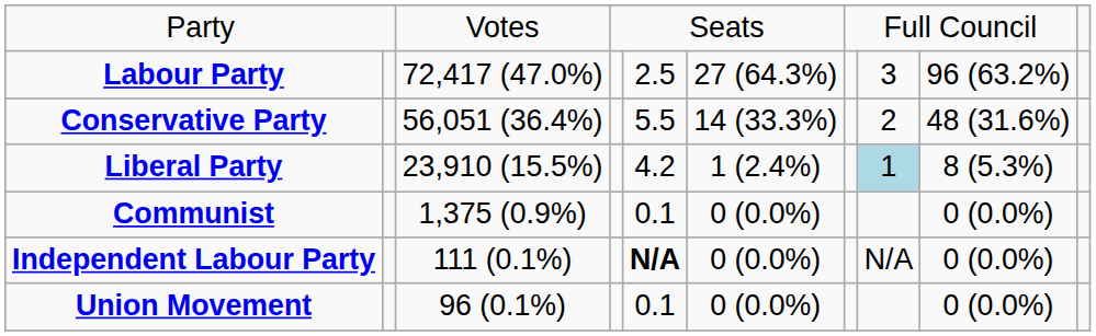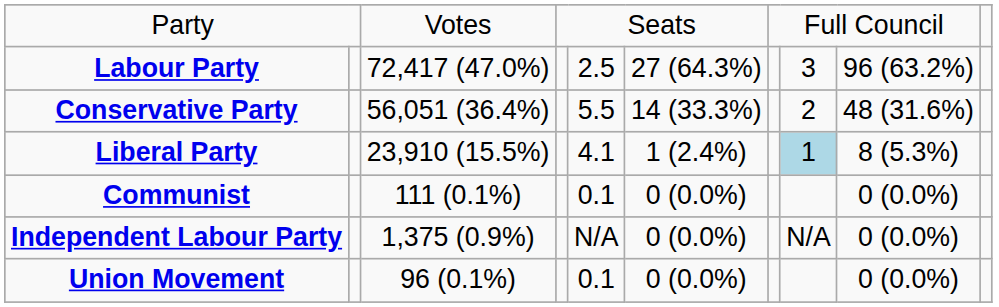Liberal Party | column 5: 4.2 -> 4.1
Communist | column 3: 1,375 (0.9%) -> 111 (0.1%)
Independent Labour Party | column 3: 111 (0.1%) -> 1,375 (0.9%)
Independent Labour Party | column 5: bold -> normal
